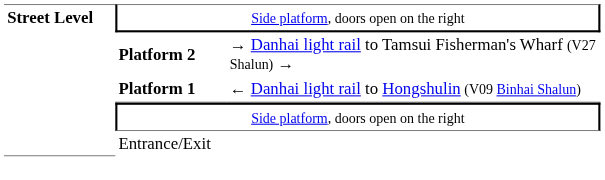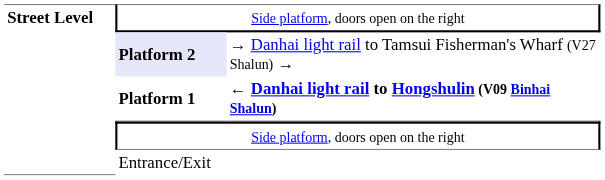Platform 2 | column 2: no background -> lavender background
Platform 1 | column 3: normal -> bold
